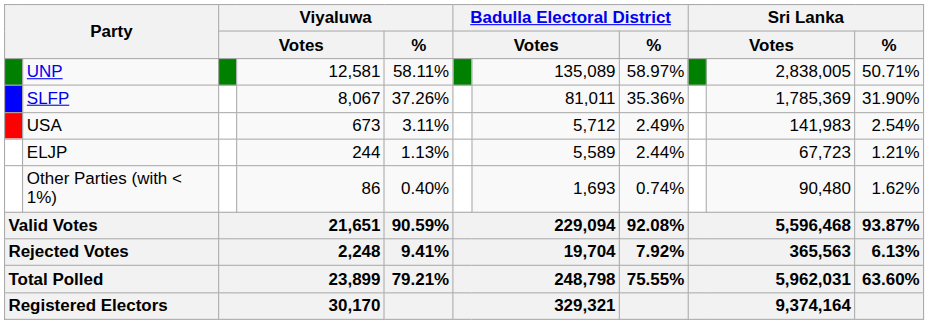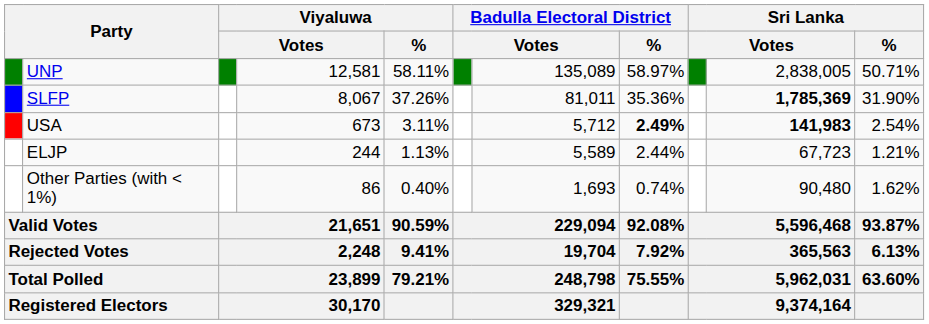SLFP | column 10: normal -> bold
USA | Badulla Electoral District / %: normal -> bold
USA | column 10: normal -> bold
